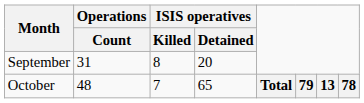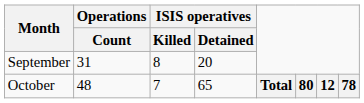October | column 6: 79 -> 80
October | column 7: 13 -> 12
